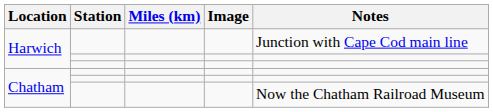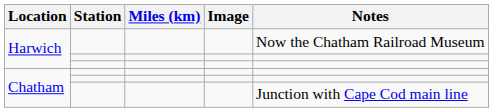row 2 | Notes: Junction with Cape Cod main line -> Now the Chatham Railroad Museum
row 7 | Notes: Now the Chatham Railroad Museum -> Junction with Cape Cod main line
